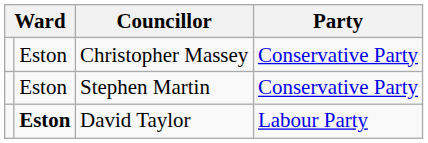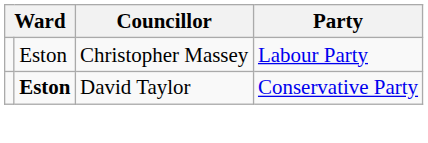Christopher Massey | Party: Conservative Party -> Labour Party
- row: Eston | Stephen Martin | Conservative Party
David Taylor | Party: Labour Party -> Conservative Party
